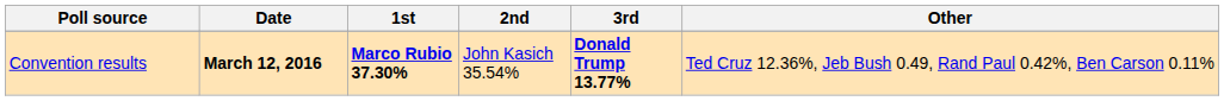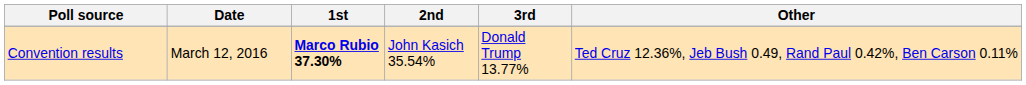Convention results | Date: bold -> normal
Convention results | 3rd: bold -> normal
